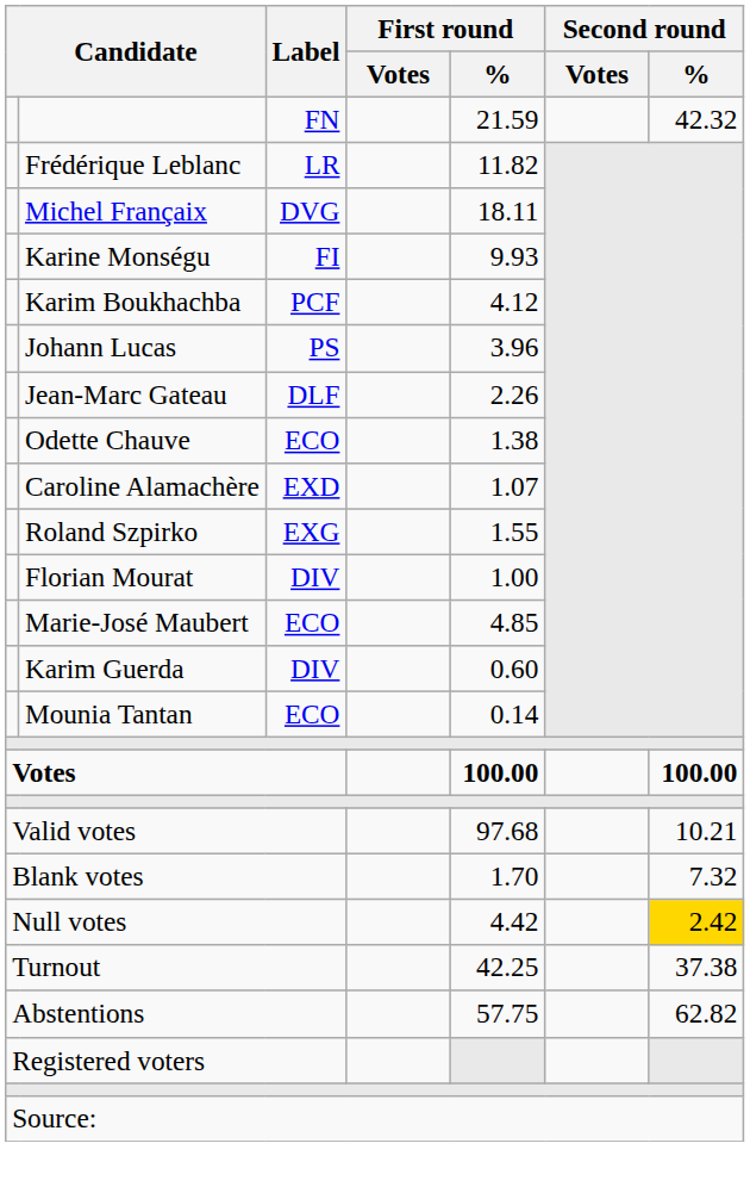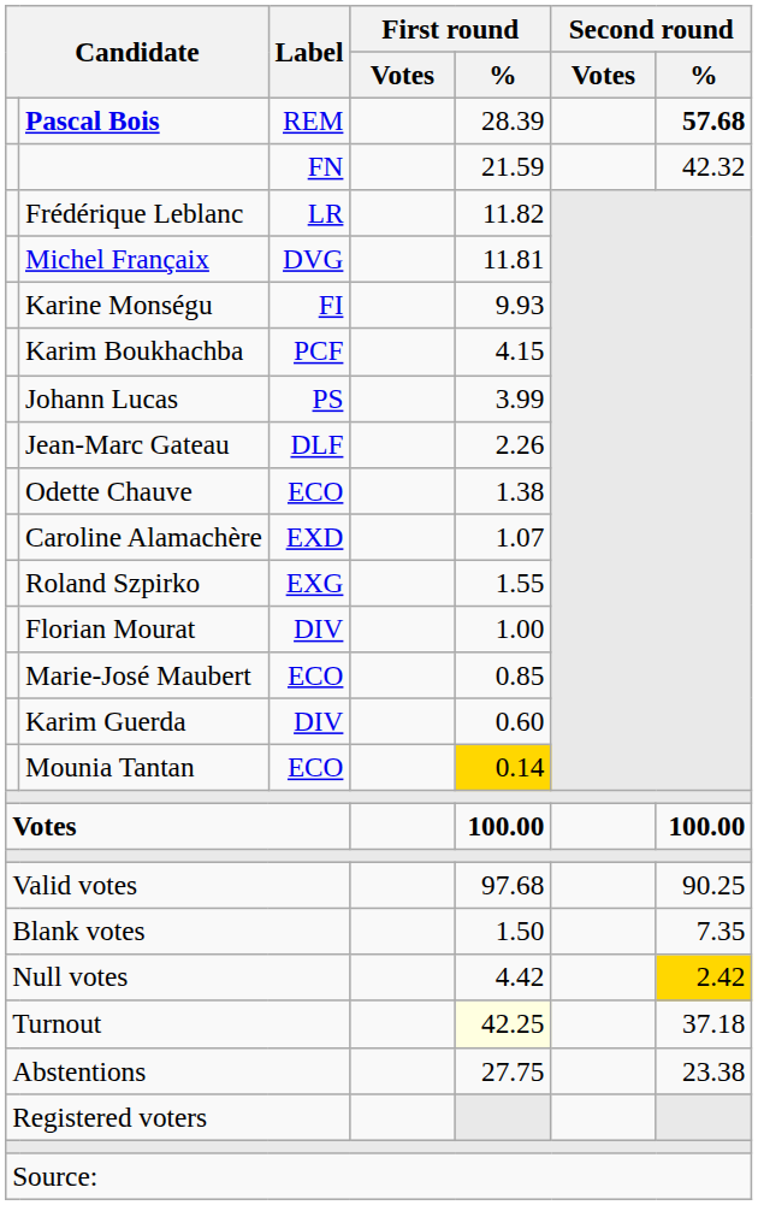+ row: Pascal Bois | REM | 28.39 | 57.68
Michel Françaix | First round / %: 18.11 -> 11.81
Karim Boukhachba | First round / %: 4.12 -> 4.15
Johann Lucas | First round / %: 3.96 -> 3.99
Marie-José Maubert | First round / %: 4.85 -> 0.85
Mounia Tantan | First round / %: no background -> gold background
Valid votes | Second round / %: 10.21 -> 90.25
Blank votes | First round / %: 1.70 -> 1.50
Blank votes | Second round / %: 7.32 -> 7.35
Turnout | First round / %: no background -> lightyellow background
Turnout | Second round / %: 37.38 -> 37.18
Abstentions | First round / %: 57.75 -> 27.75
Abstentions | Second round / %: 62.82 -> 23.38
